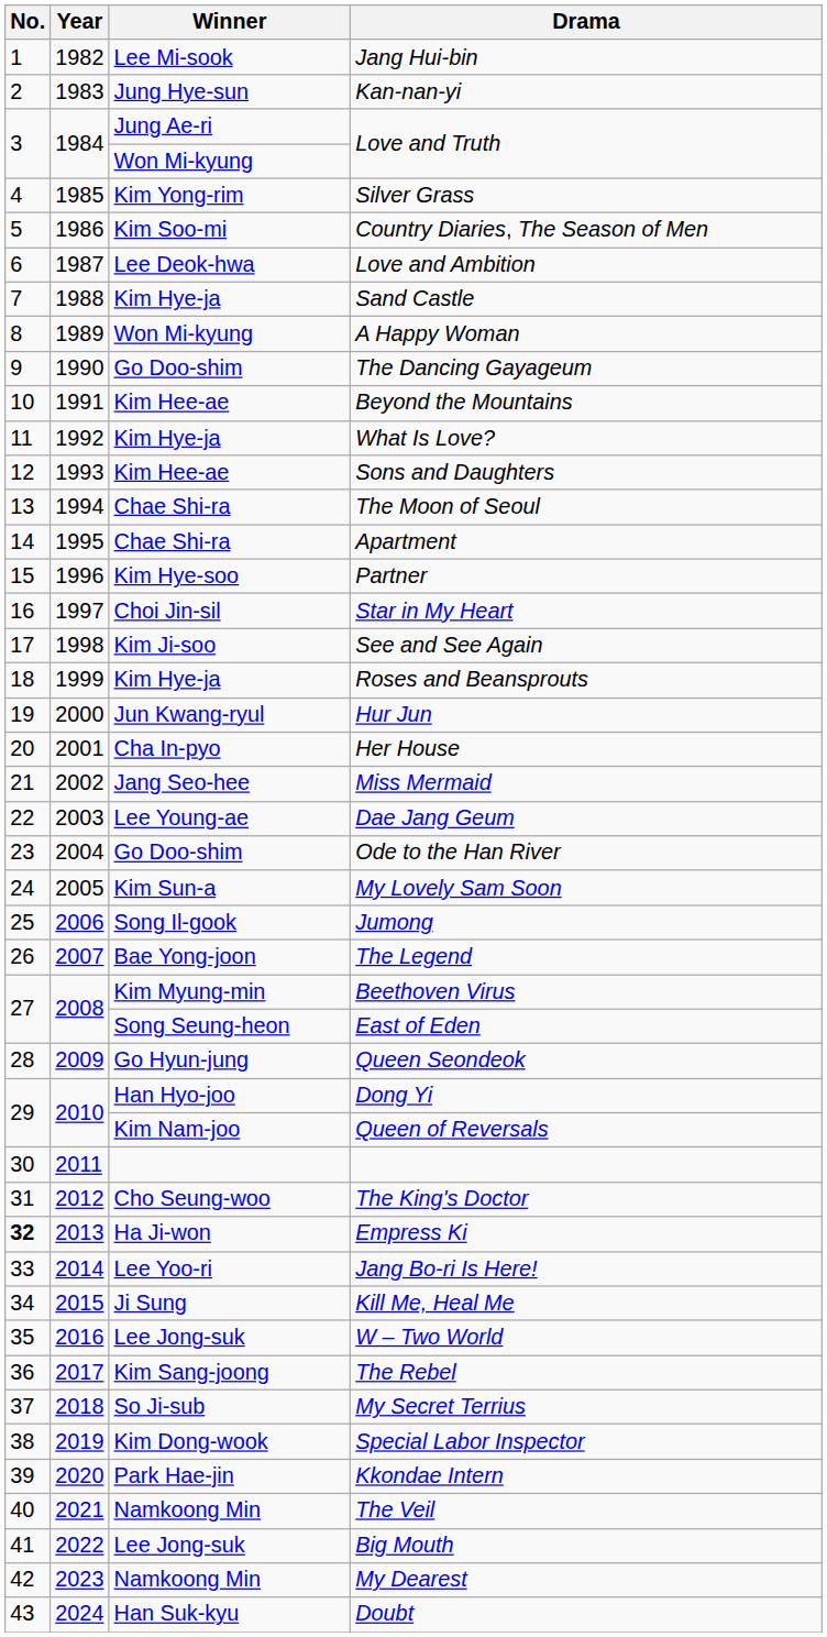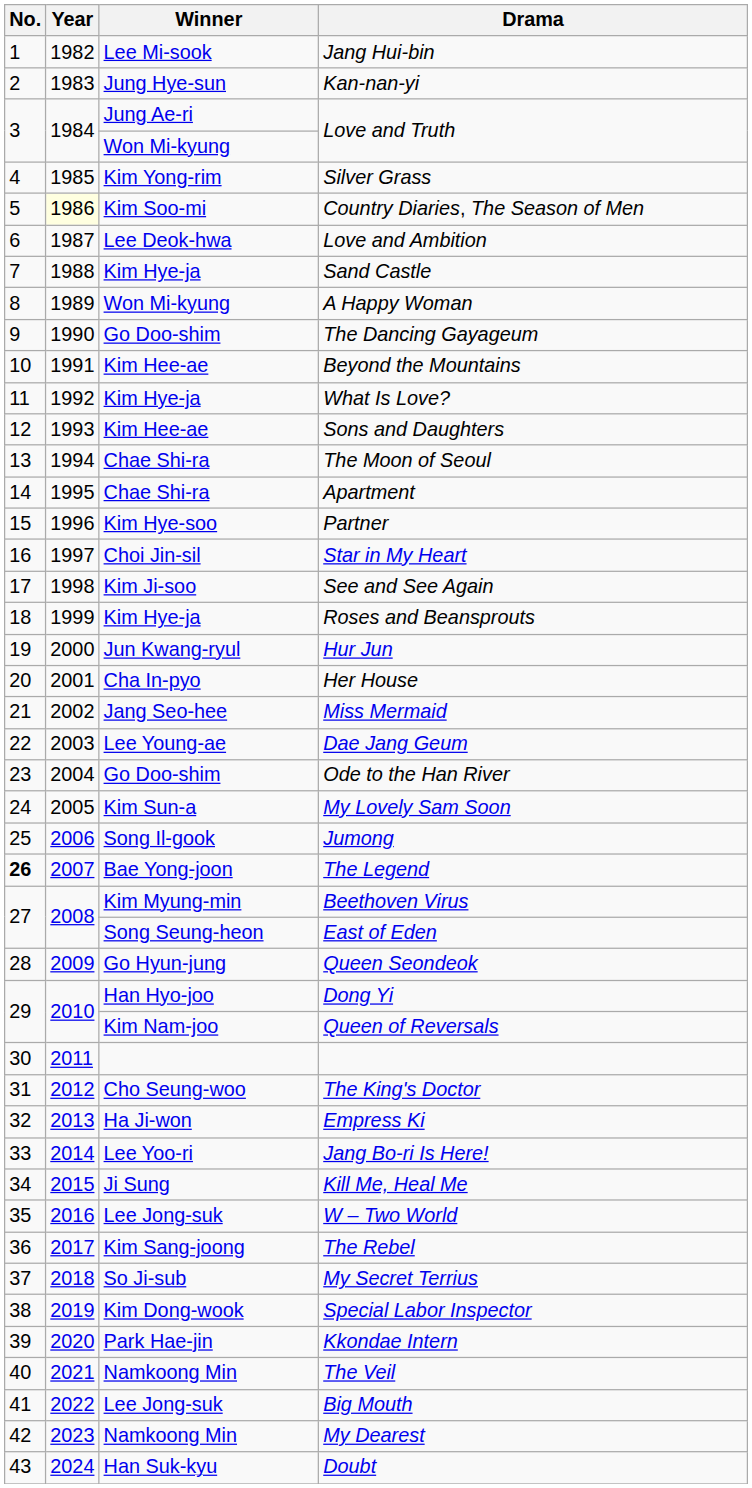Country Diaries, The Season of Men | Year: no background -> lightyellow background
The Legend | No.: normal -> bold
Empress Ki | No.: bold -> normal
